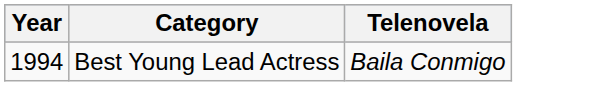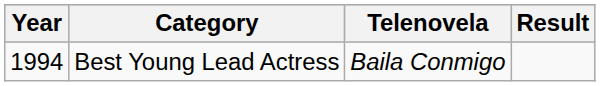+ column: Result
